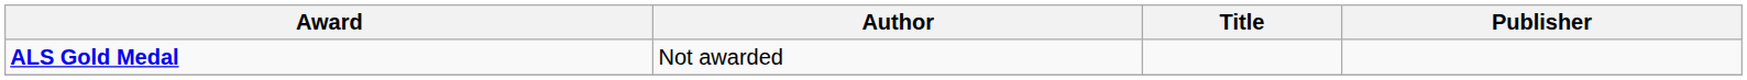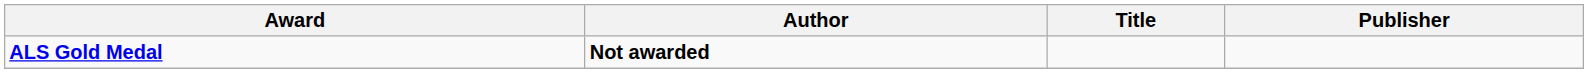ALS Gold Medal | Author: normal -> bold
